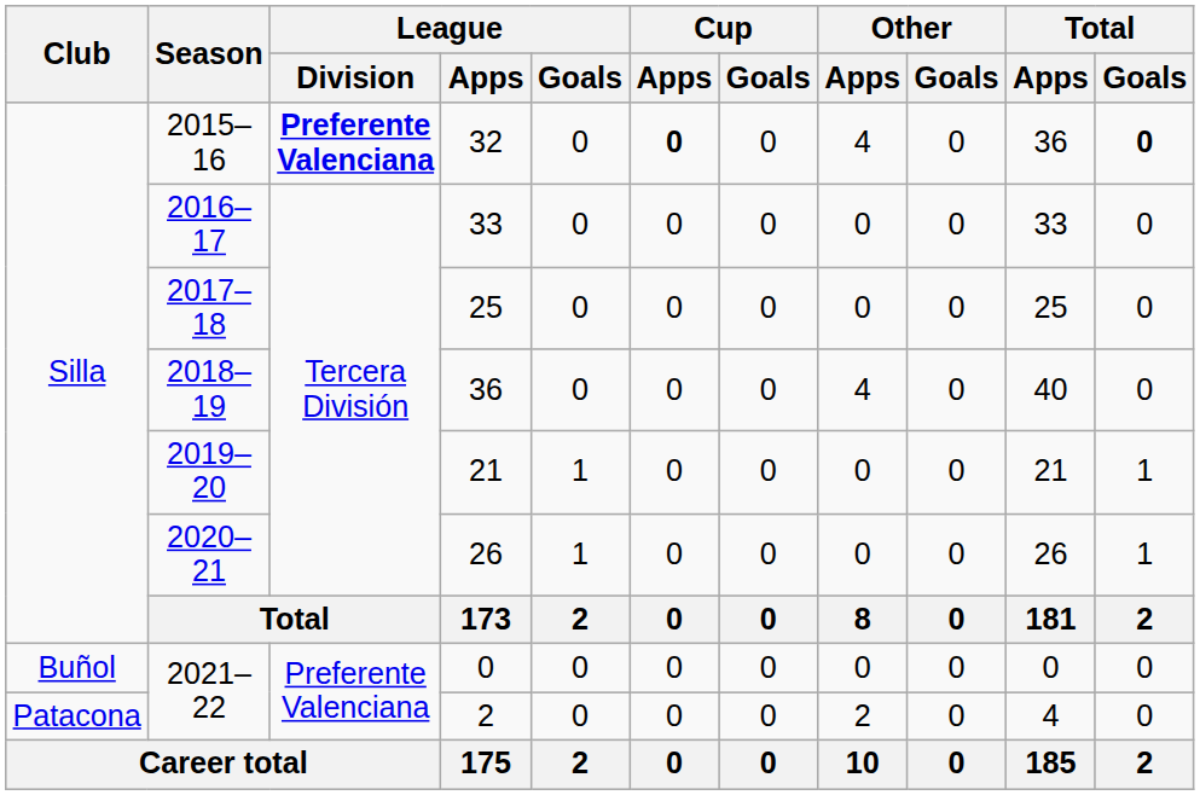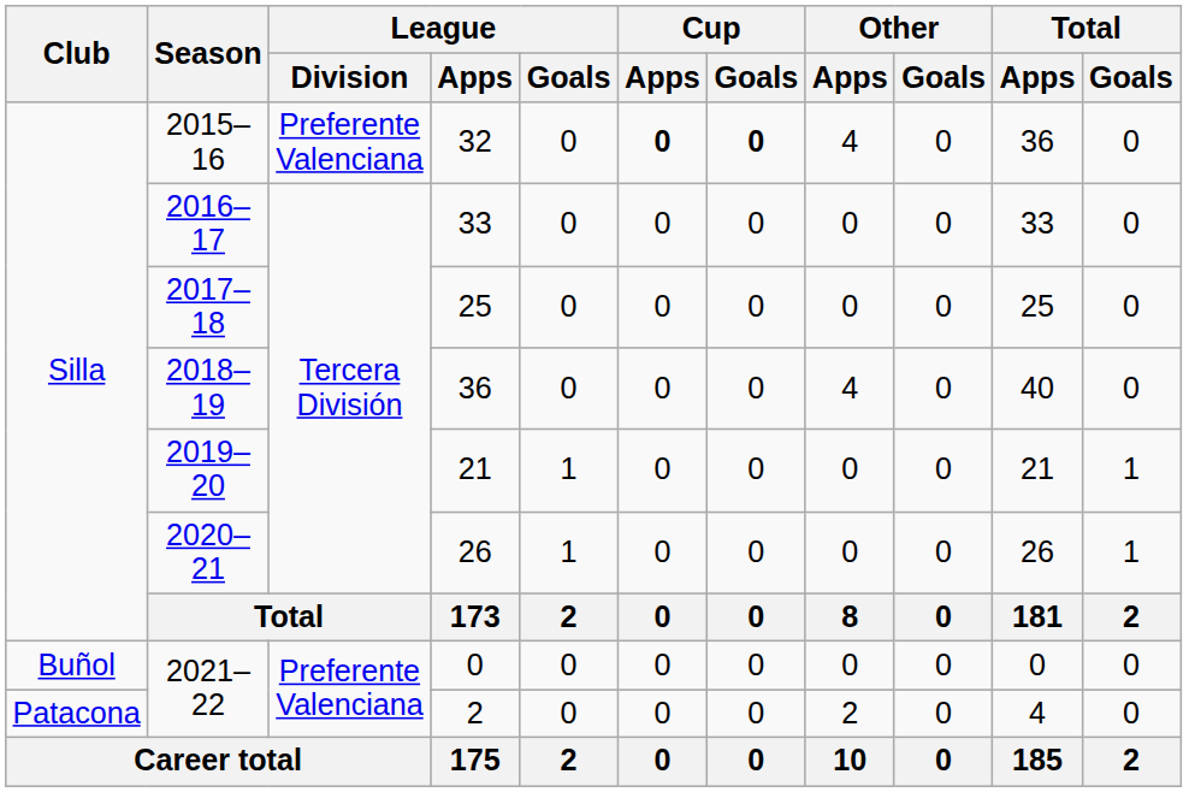32 | League / Division: bold -> normal
32 | Cup / Goals: normal -> bold
32 | Total / Goals: bold -> normal
